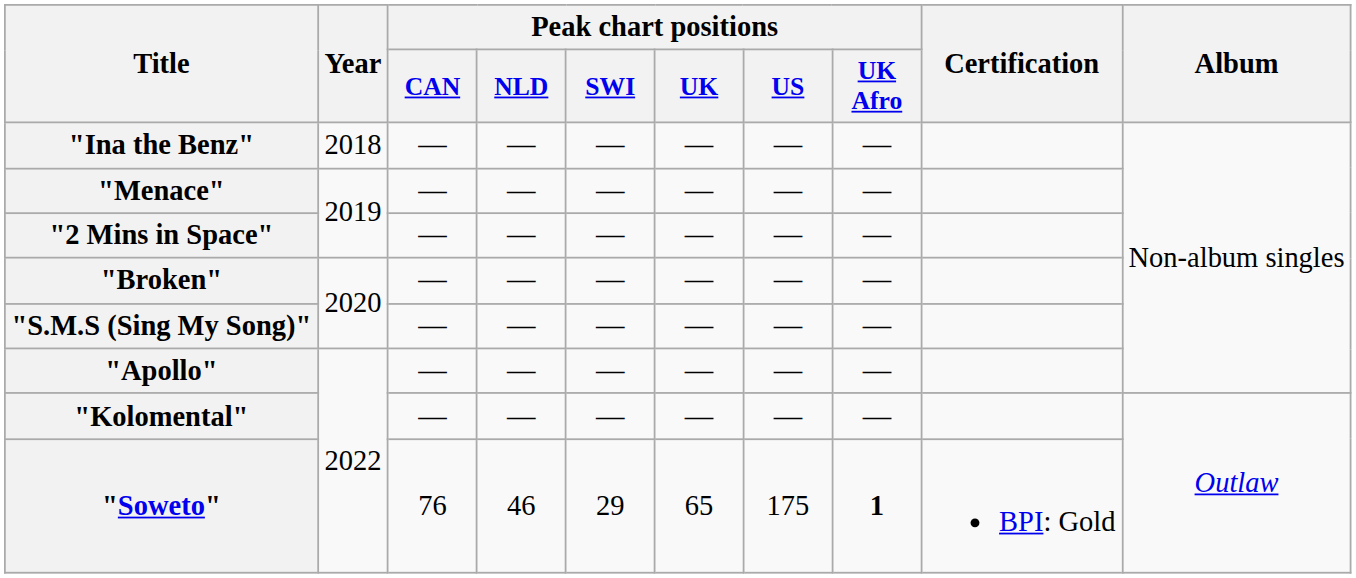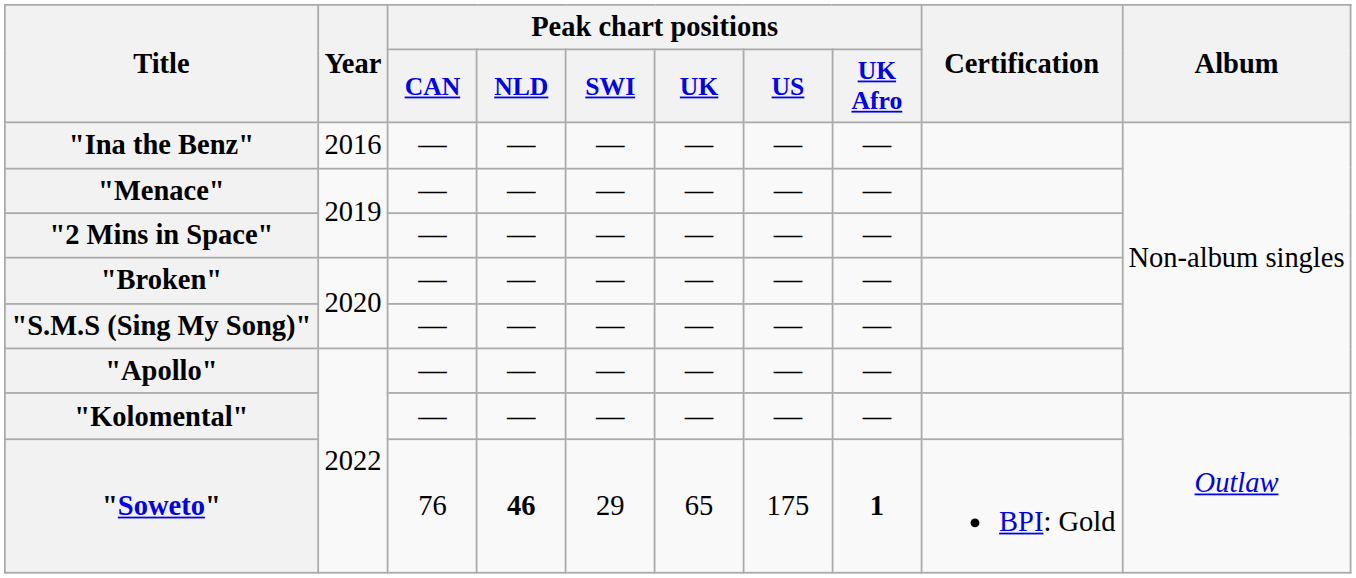"Ina the Benz" | Year: 2018 -> 2016
"Soweto" | Peak chart positions / NLD: normal -> bold
